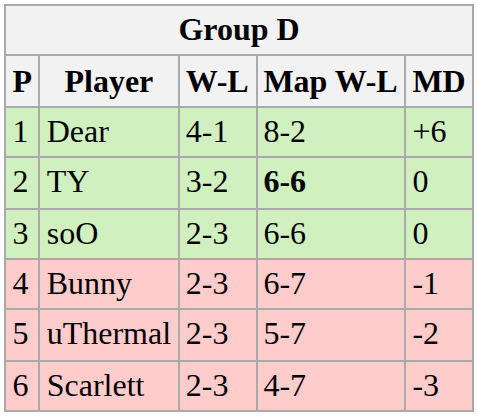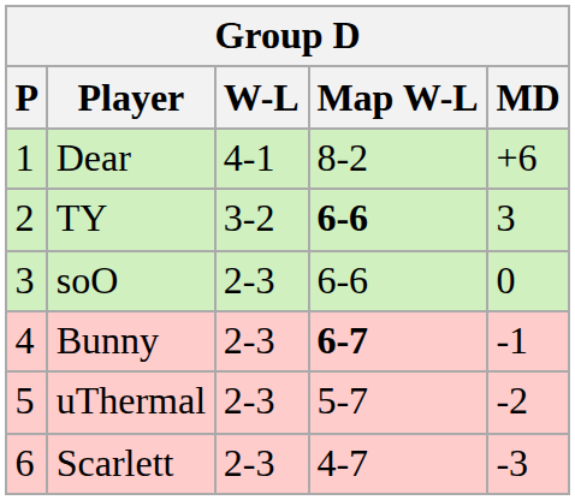TY | MD: 0 -> 3
Bunny | Map W-L: normal -> bold
